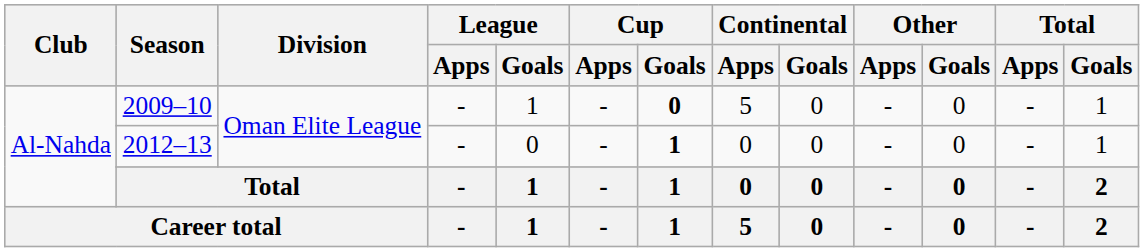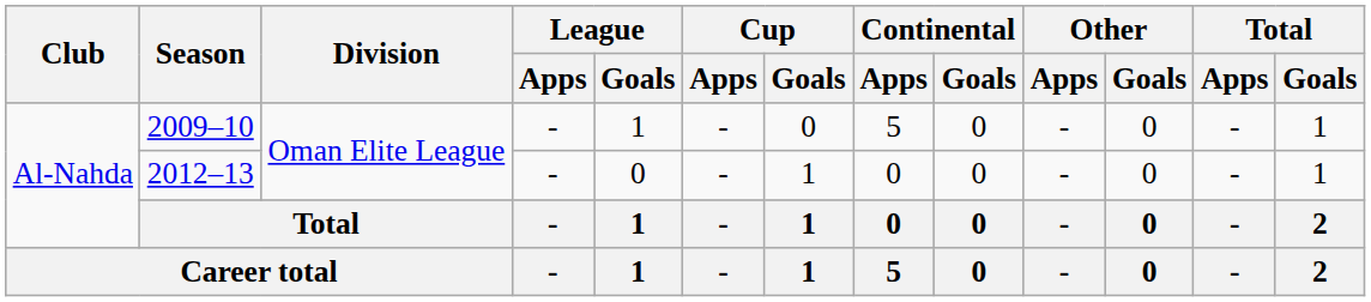2009–10 | Cup / Goals: bold -> normal
2012–13 | Cup / Goals: bold -> normal
